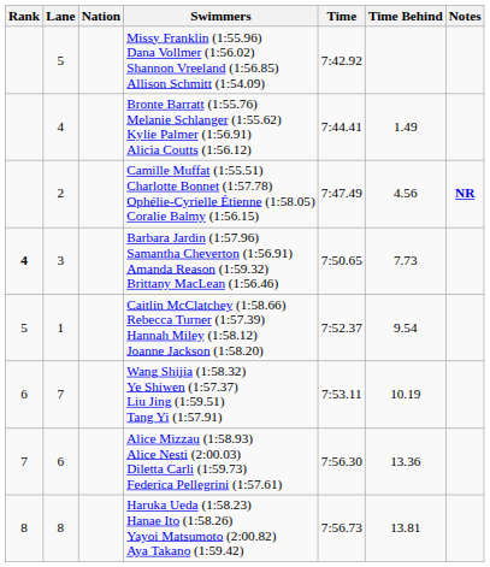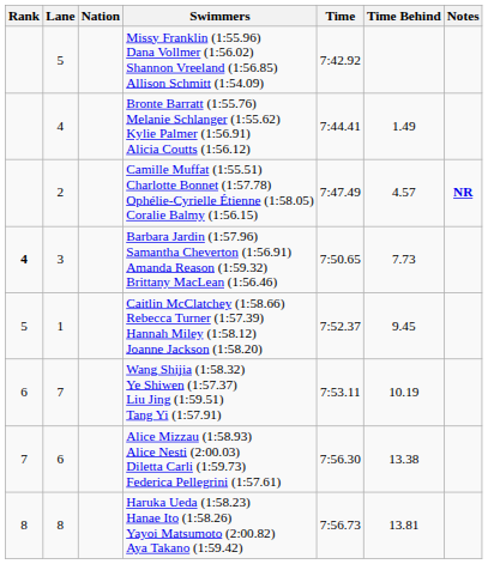row 4 | Time Behind: 4.56 -> 4.57
row 6 | Time Behind: 9.54 -> 9.45
row 8 | Time Behind: 13.36 -> 13.38
